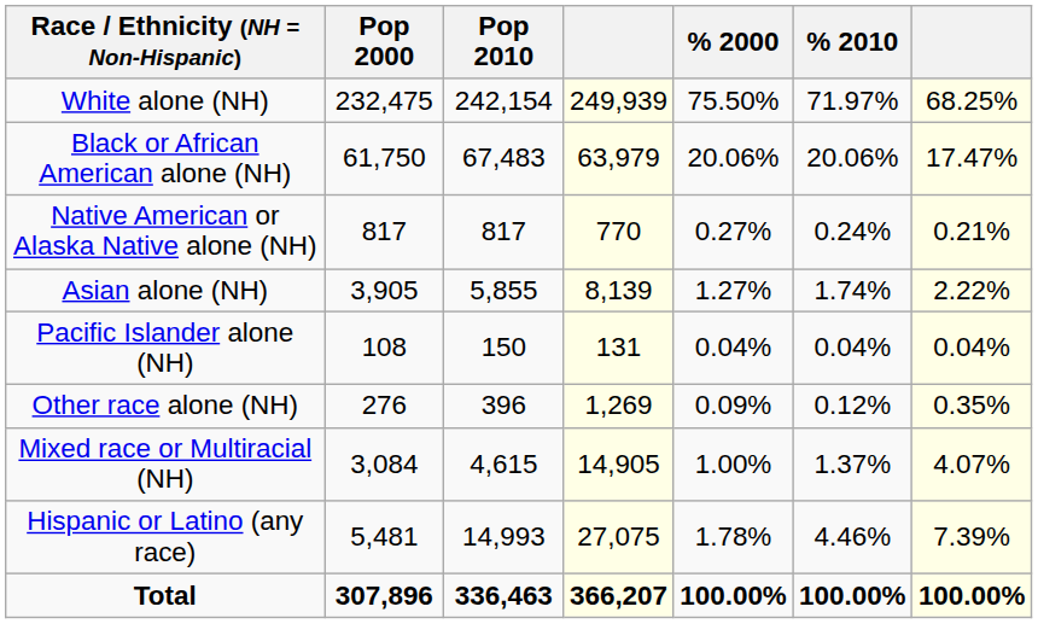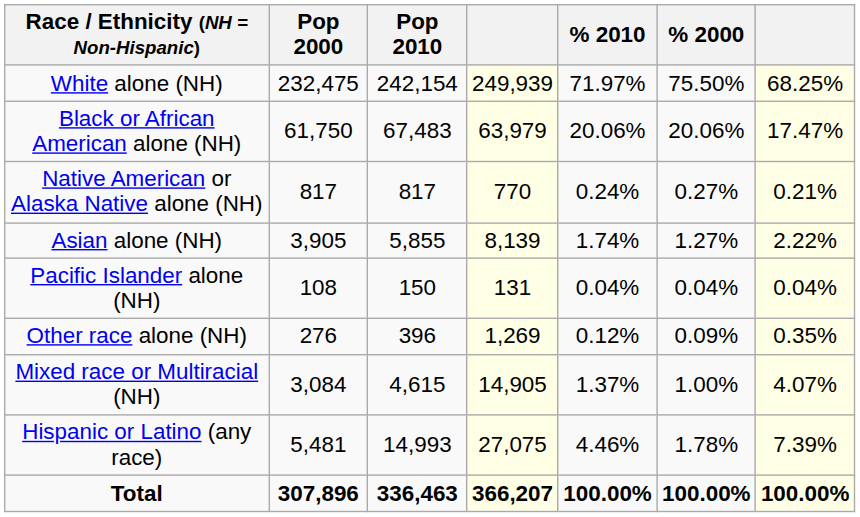columns swapped: % 2000 <-> % 2010
